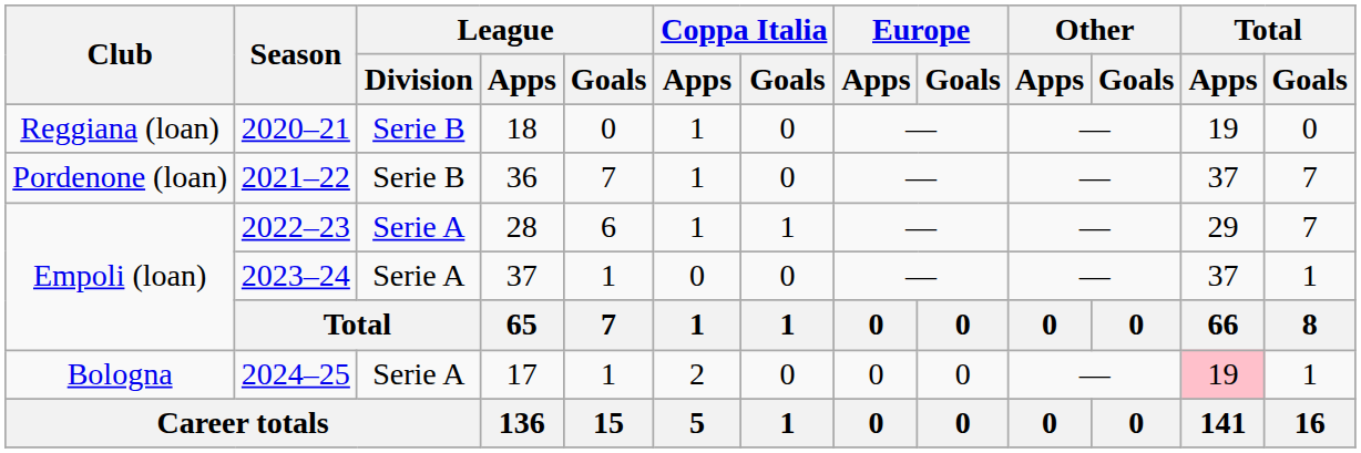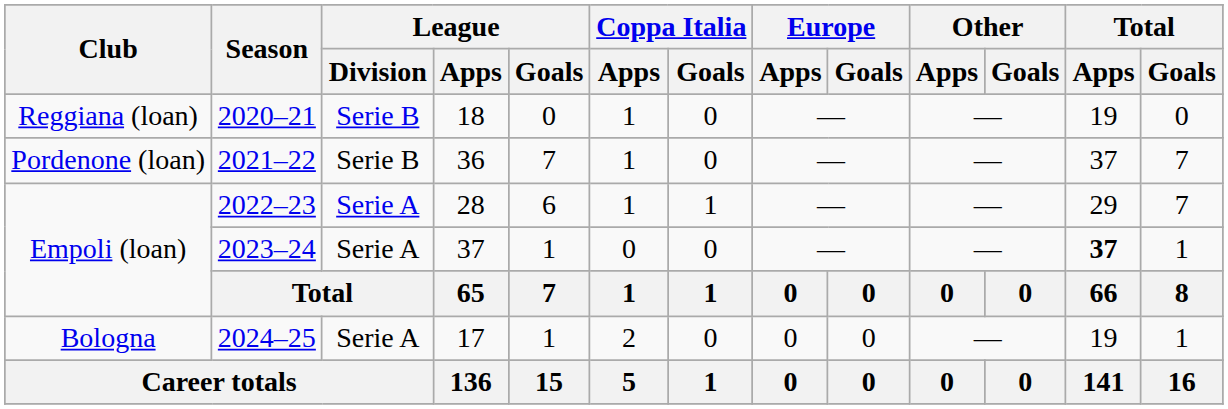2023–24 | Total / Apps: normal -> bold
2024–25 | Total / Apps: pink background -> no background
